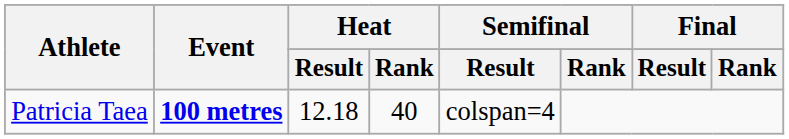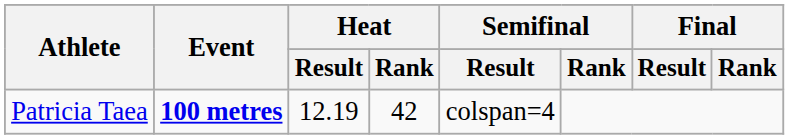Patricia Taea | Heat / Result: 12.18 -> 12.19
Patricia Taea | Heat / Rank: 40 -> 42
